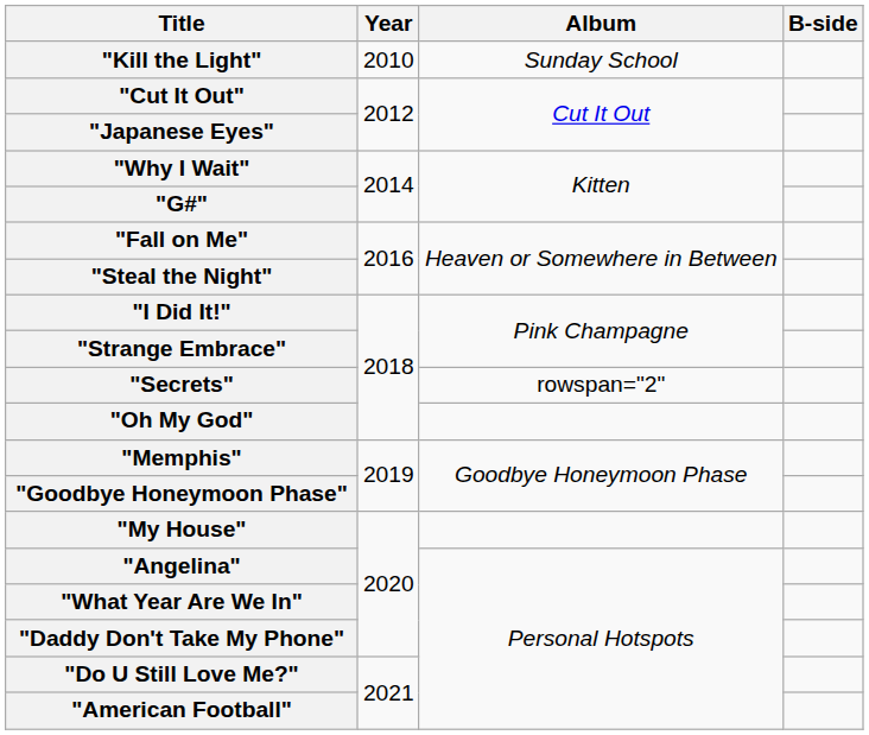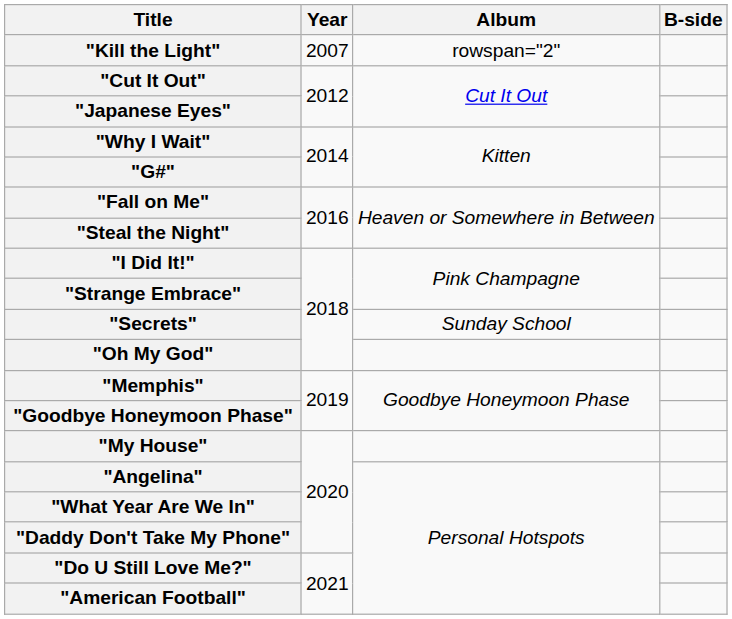"Kill the Light" | Year: 2010 -> 2007
"Kill the Light" | Album: Sunday School -> rowspan="2"
"Secrets" | Album: rowspan="2" -> Sunday School
